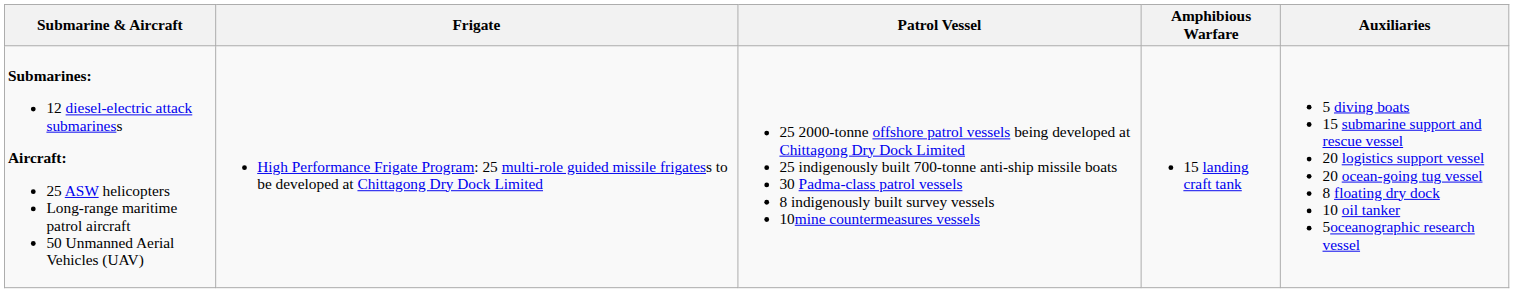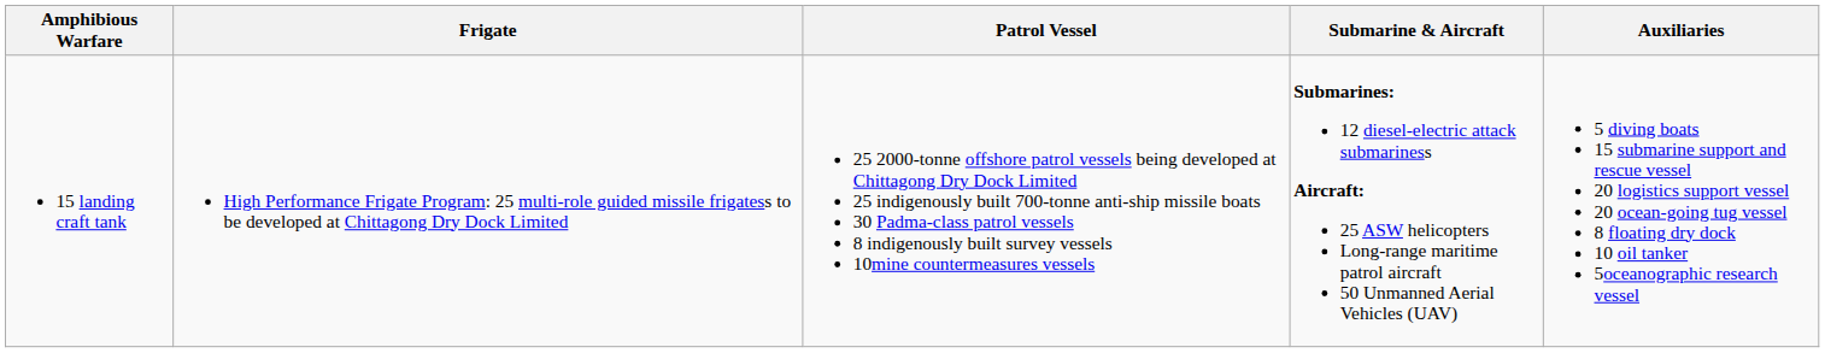columns swapped: Submarine & Aircraft <-> Amphibious Warfare
